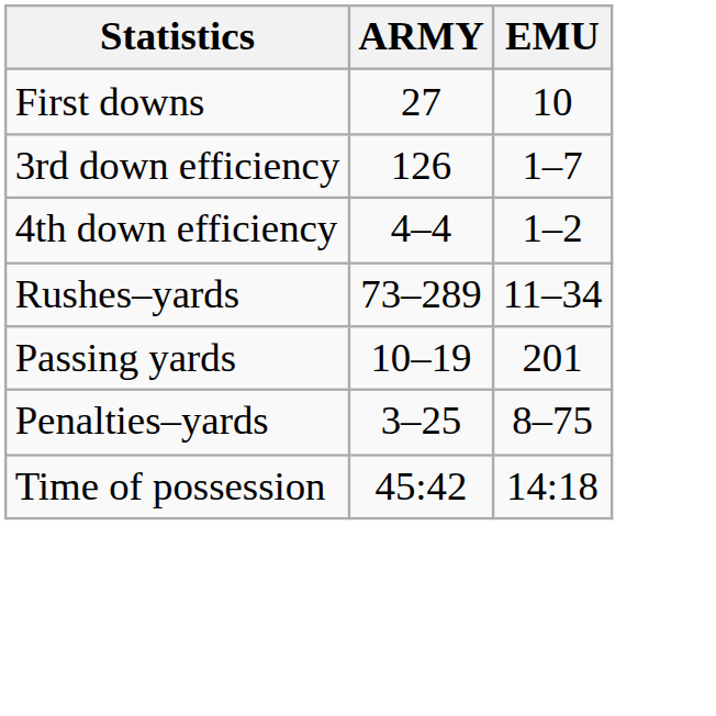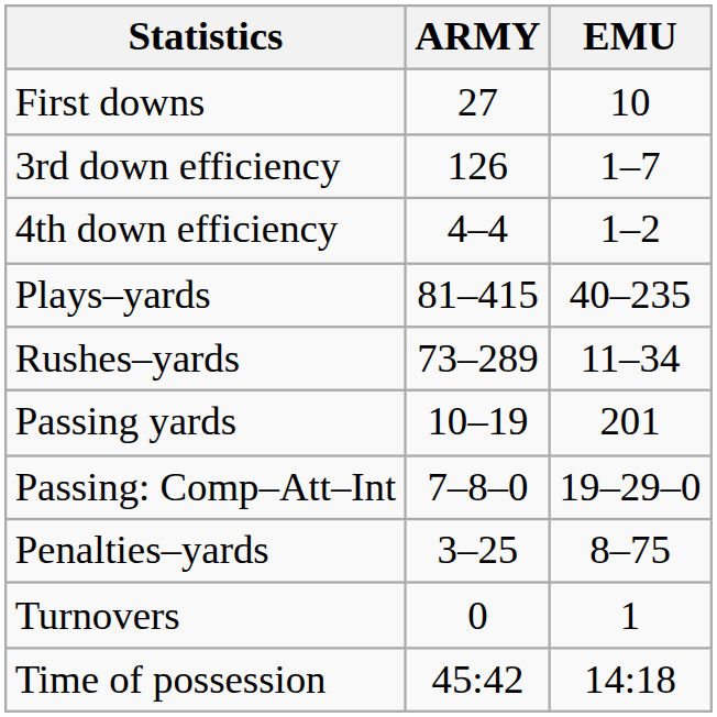+ row: Plays–yards | 81–415 | 40–235
+ row: Passing: Comp–Att–Int | 7–8–0 | 19–29–0
+ row: Turnovers | 0 | 1
